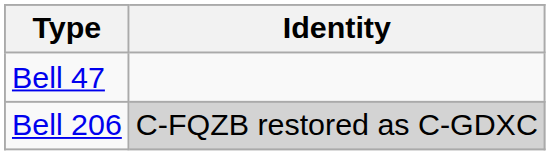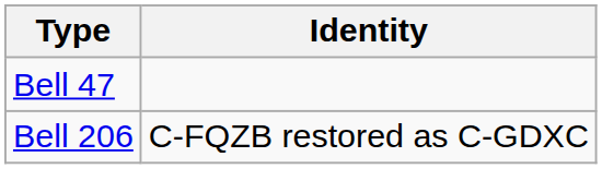Bell 206 | Identity: lightgrey background -> no background
